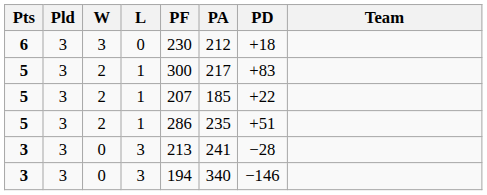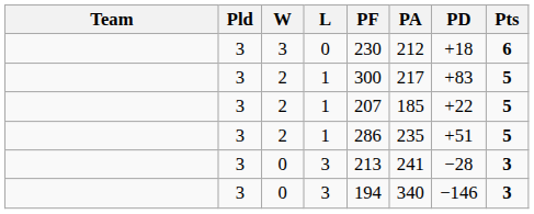columns swapped: Team <-> Pts
